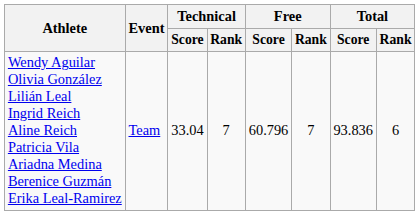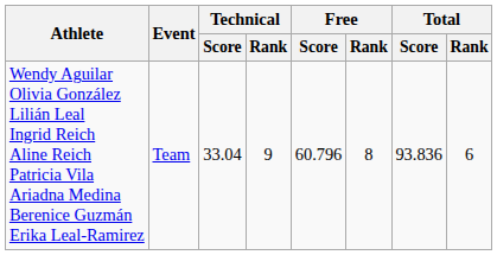row 3 | Technical / Rank: 7 -> 9
row 3 | Free / Rank: 7 -> 8
